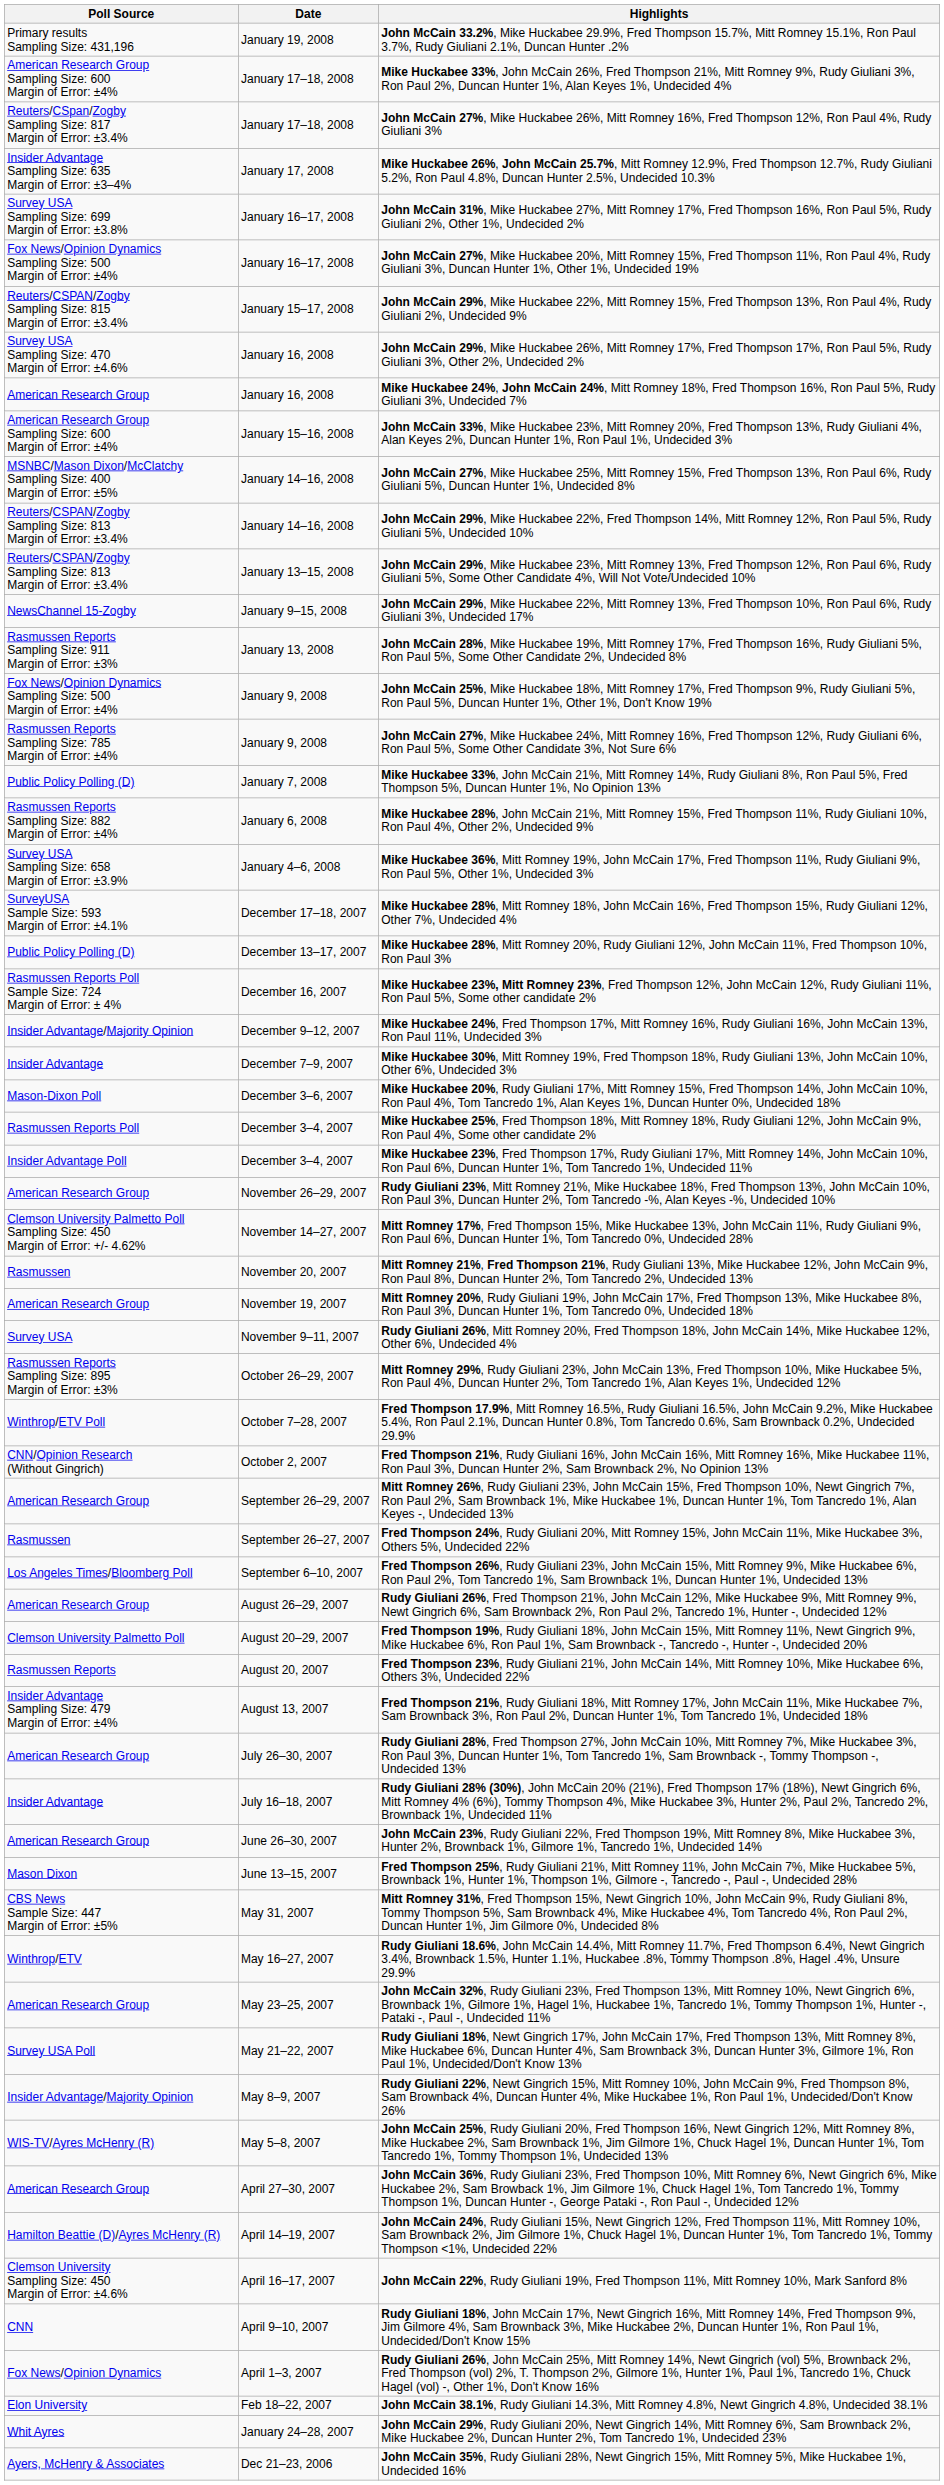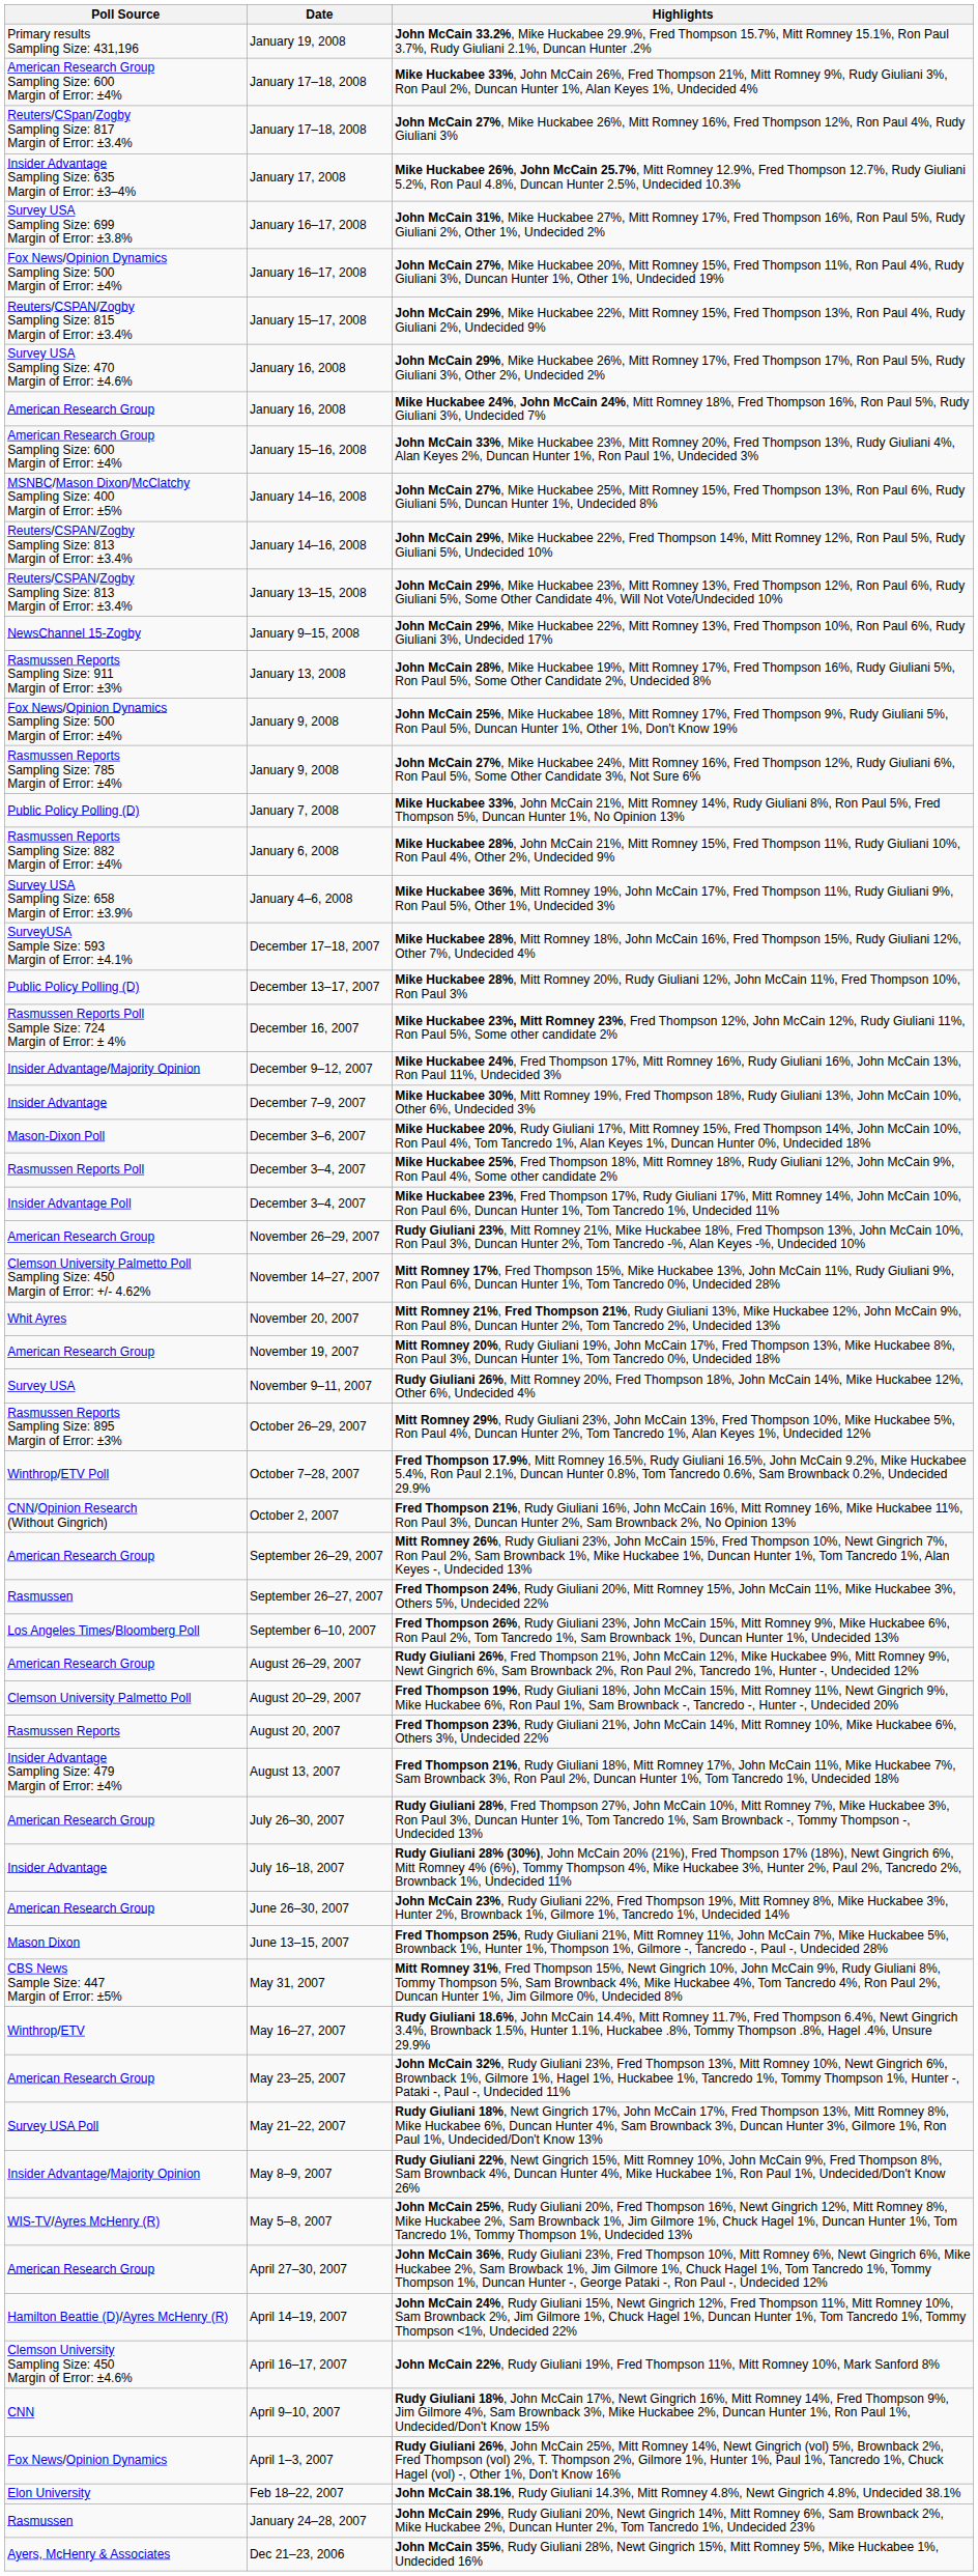row 32 | Poll Source: Rasmussen -> Whit Ayres
row 61 | Poll Source: Whit Ayres -> Rasmussen
